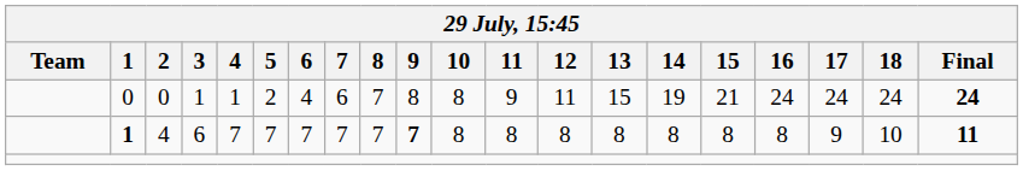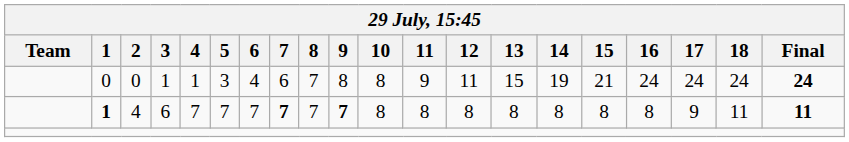row 3 | 5: 2 -> 3
row 4 | 7: normal -> bold
row 4 | 18: 10 -> 11
